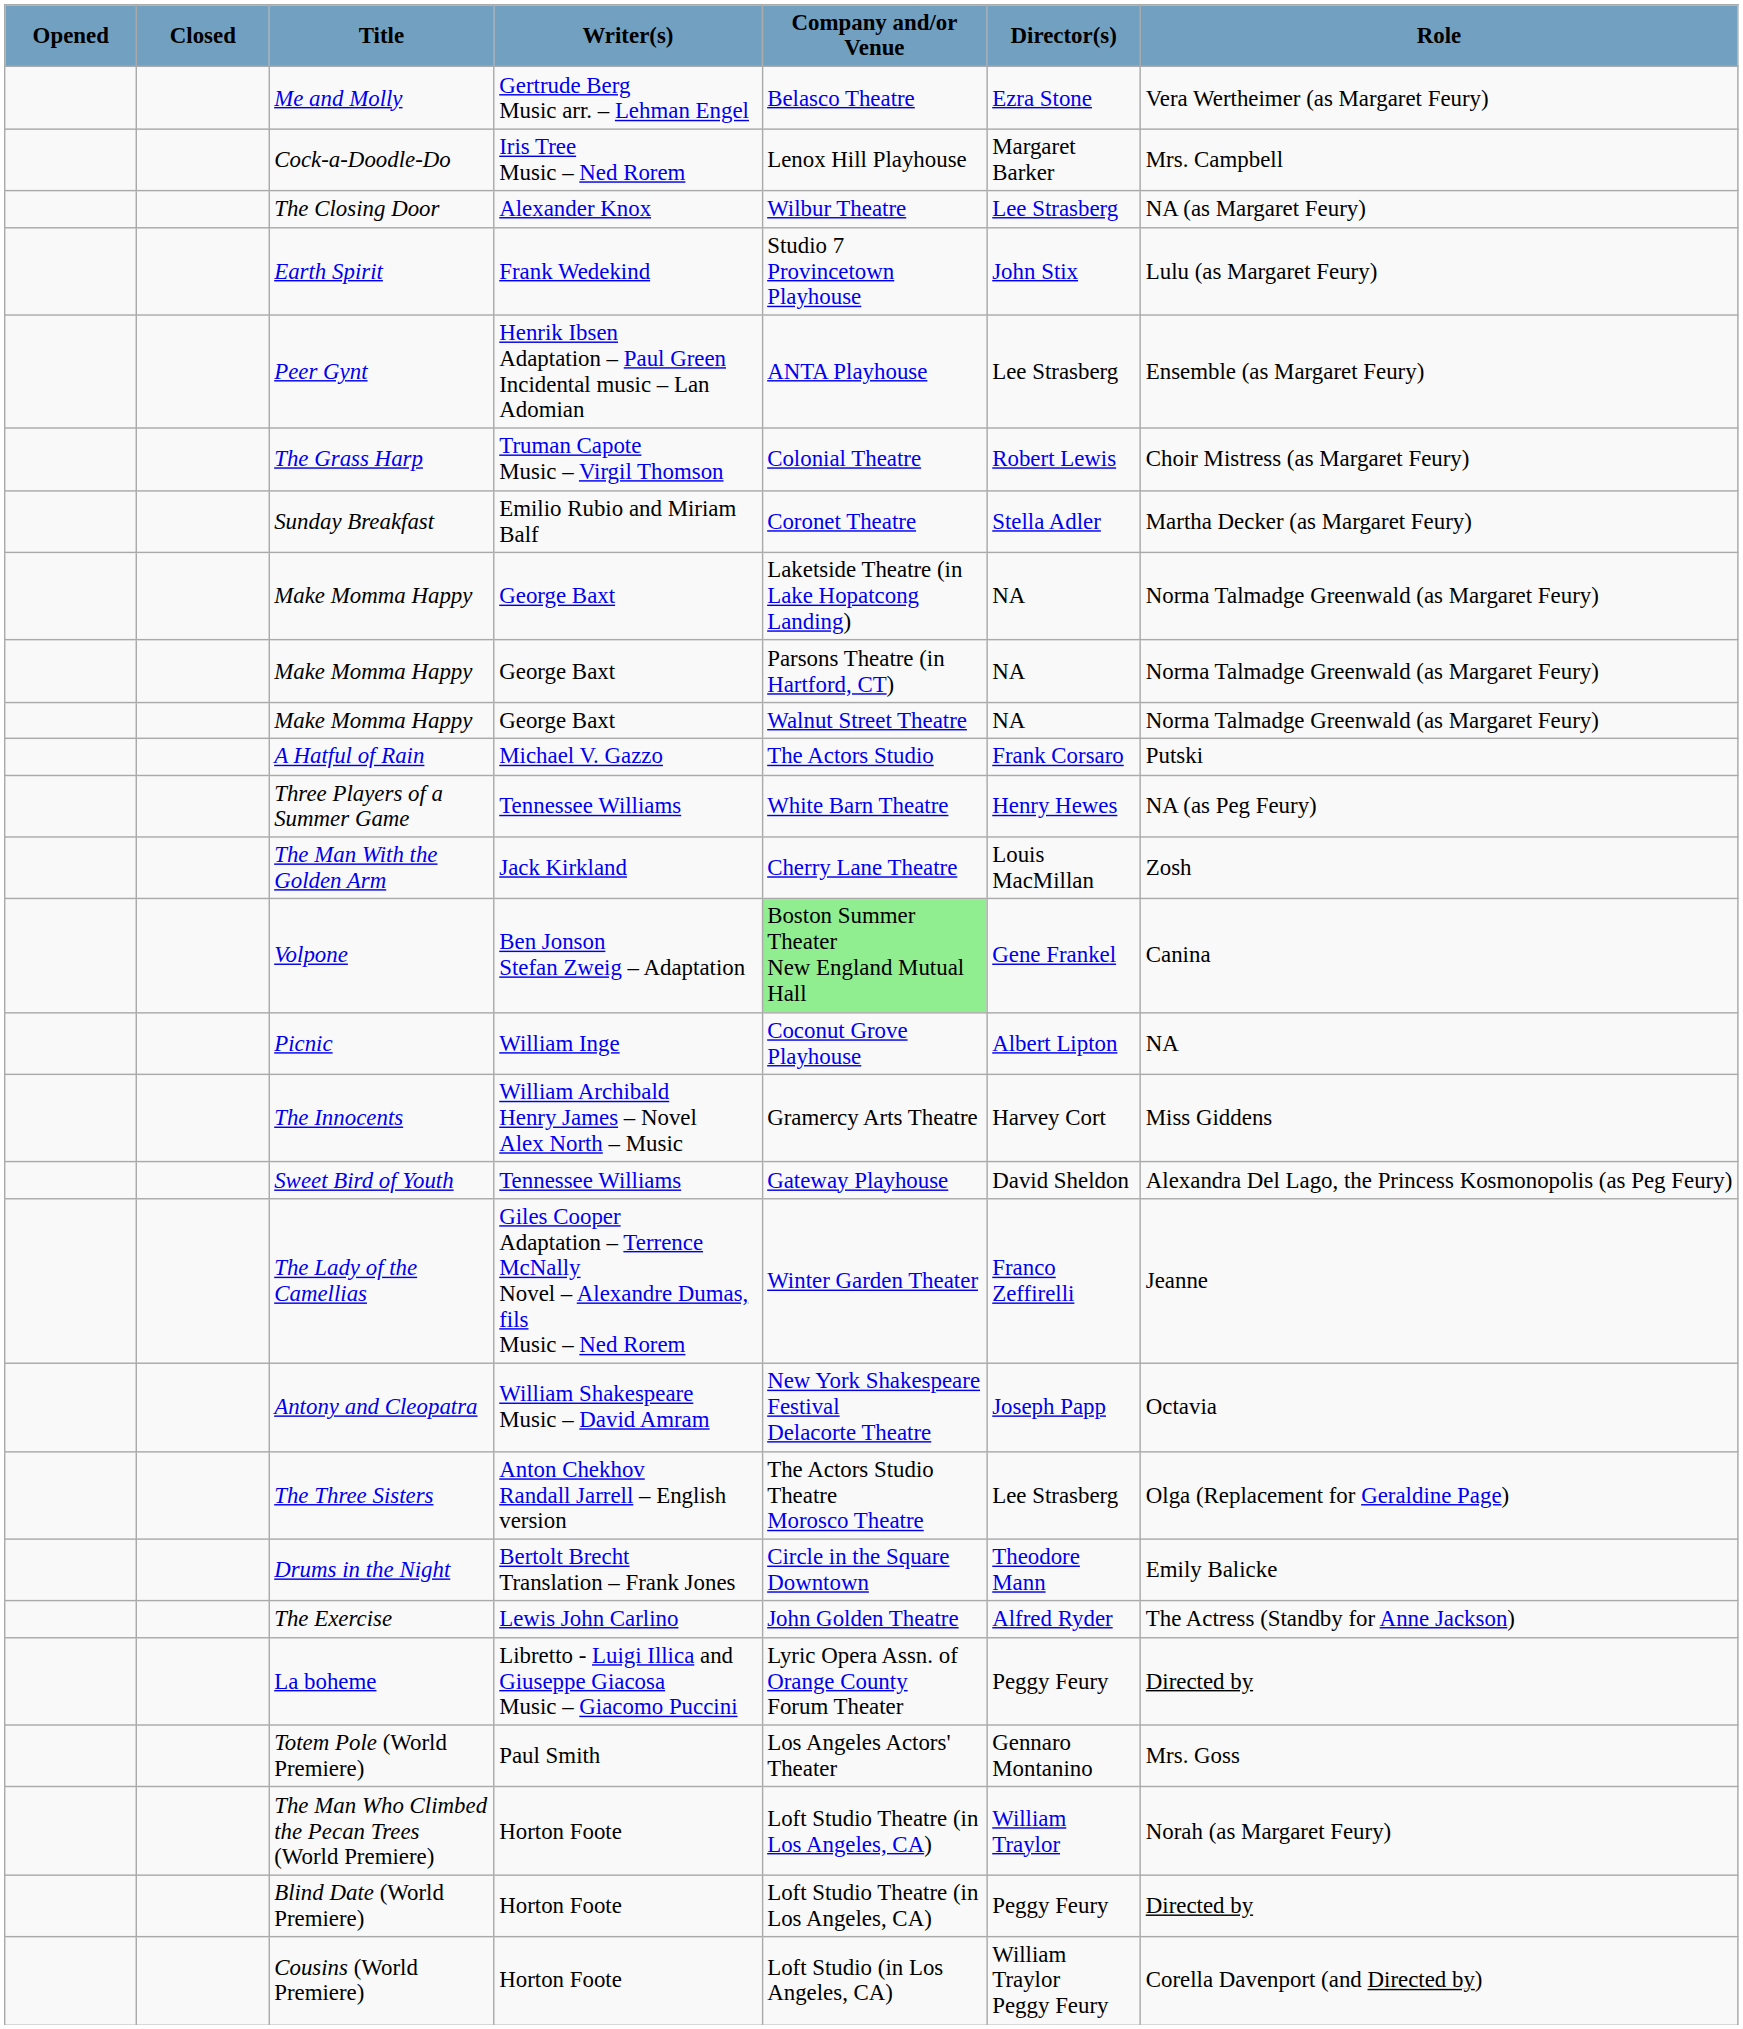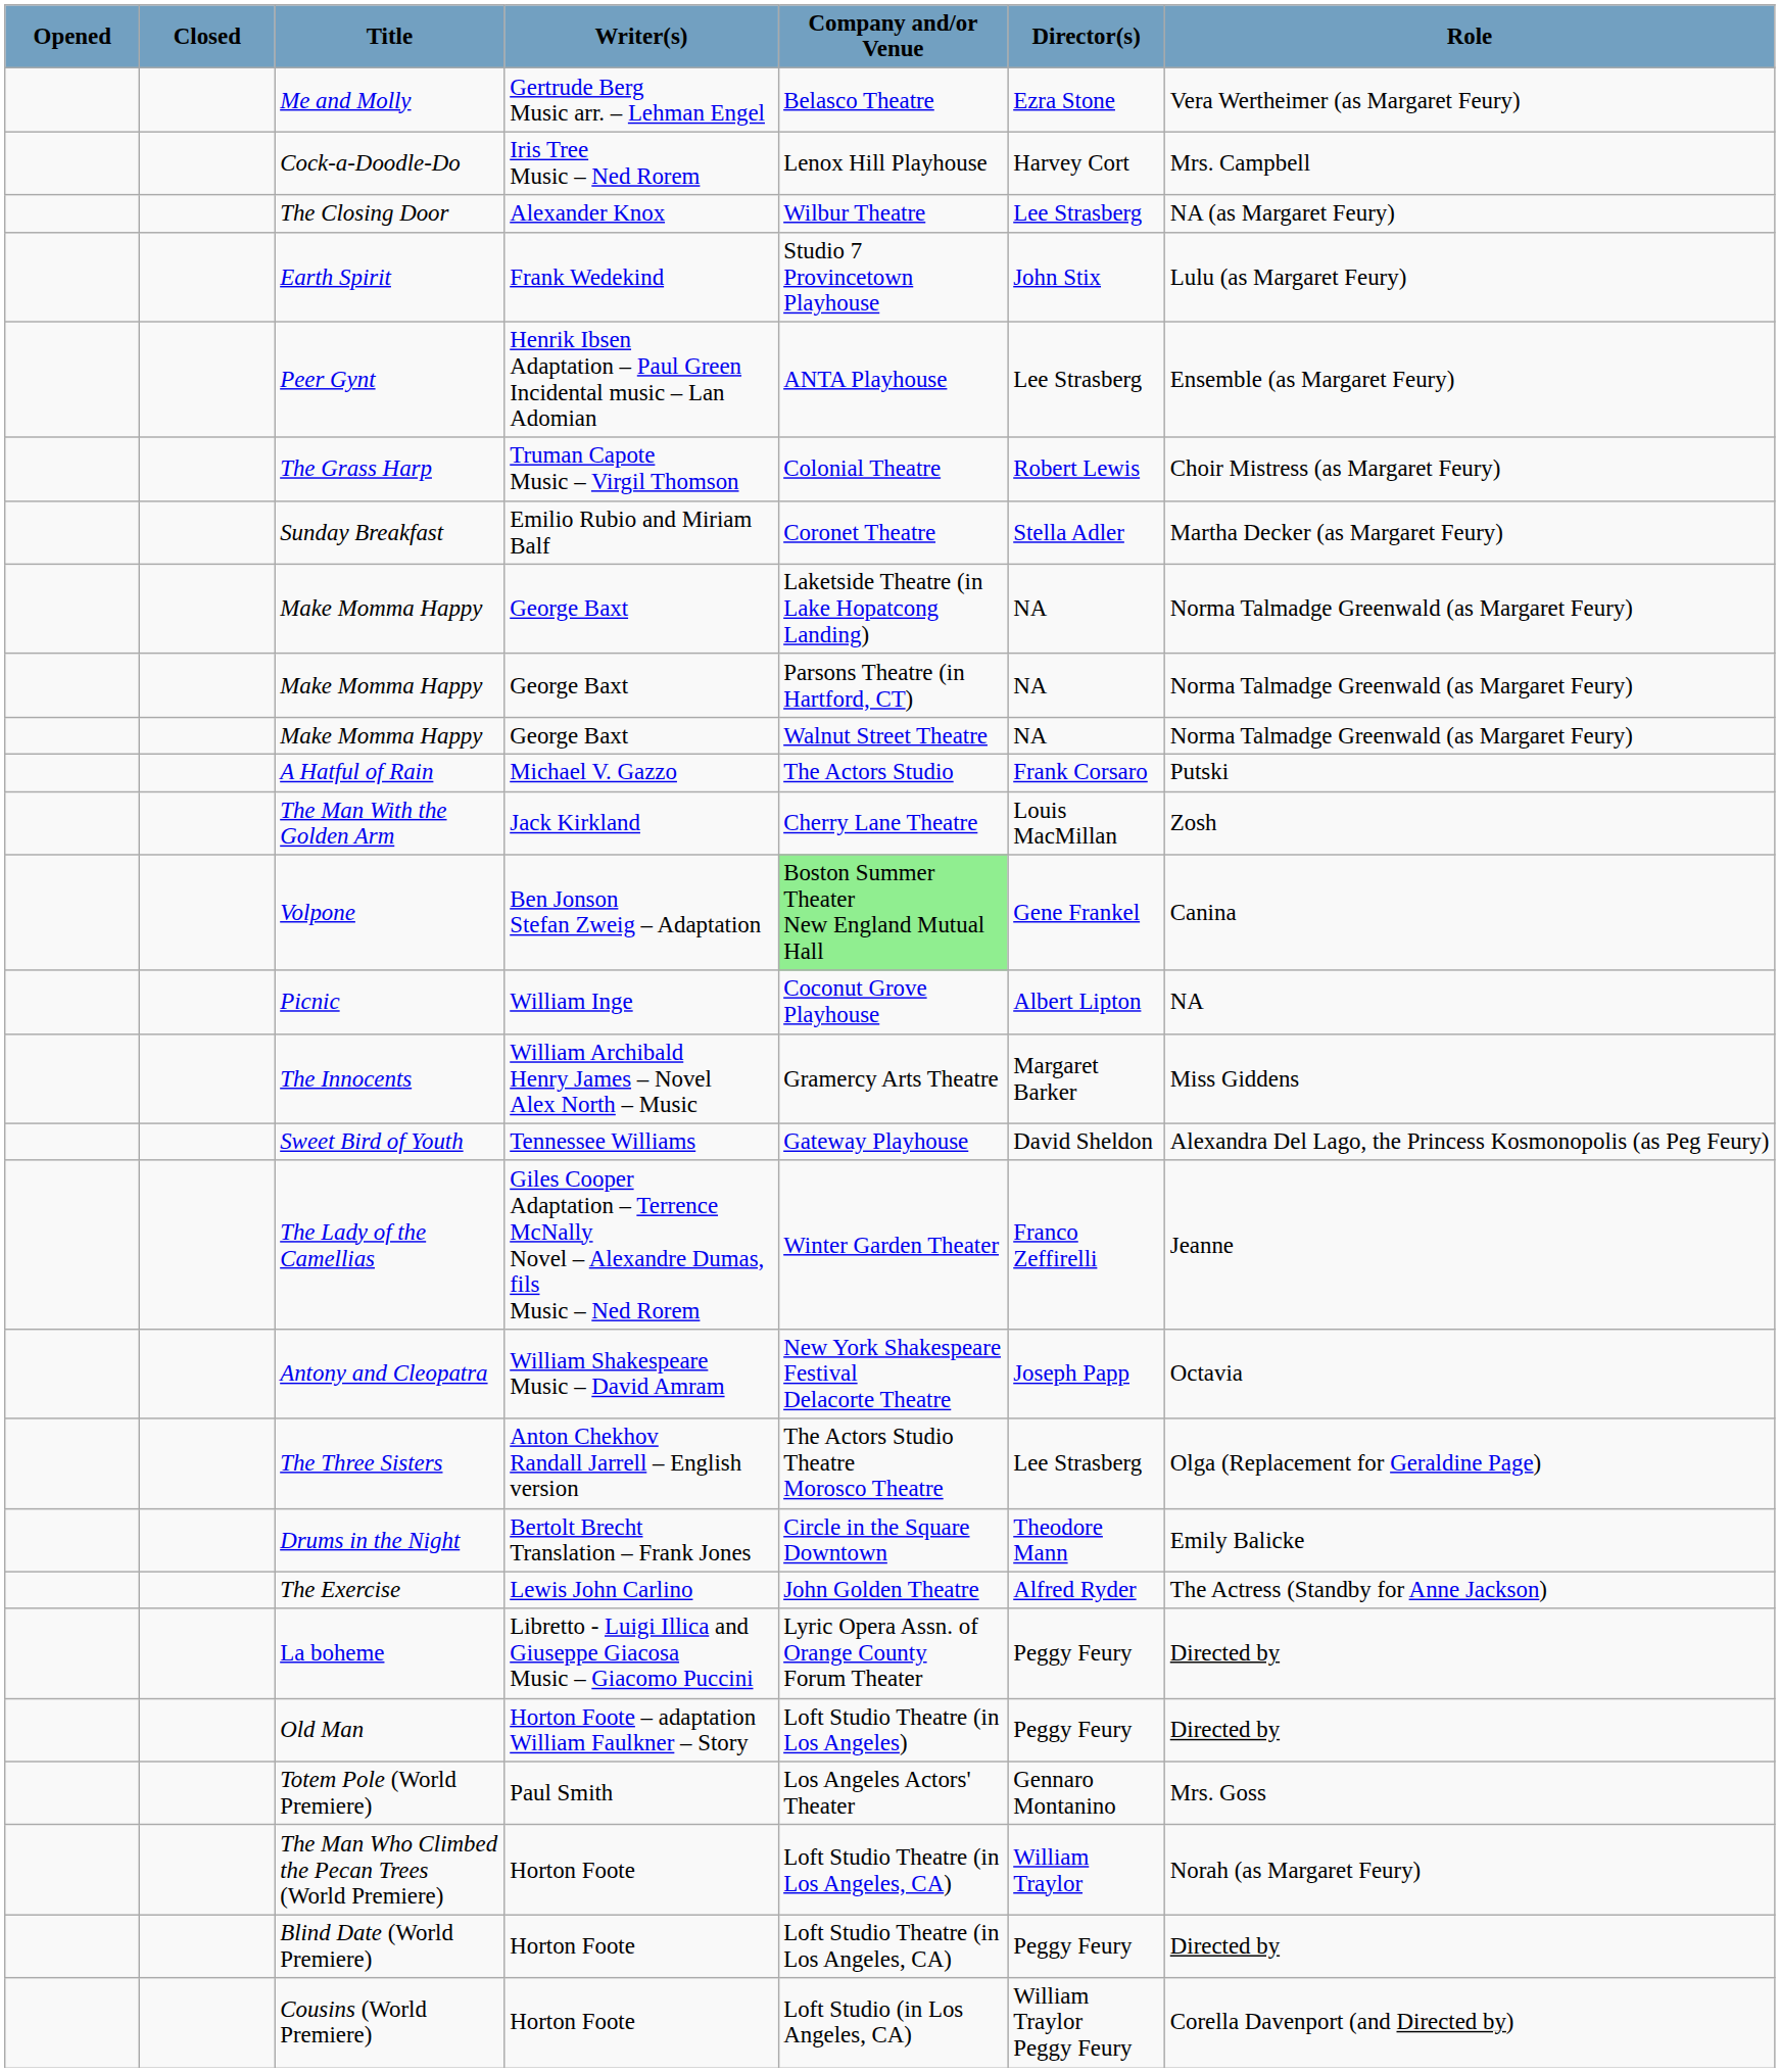Cock-a-Doodle-Do | Director(s): Margaret Barker -> Harvey Cort
- row: Three Players of a Summer Game | Tennessee Williams | White Barn Theatre | Henry Hewes | NA (as Peg Feury)
The Innocents | Director(s): Harvey Cort -> Margaret Barker
+ row: Old Man | Horton Foote – adaptation William Faulkner – Story | Loft Studio Theatre (in Los Angeles) | Peggy Feury | Directed by
